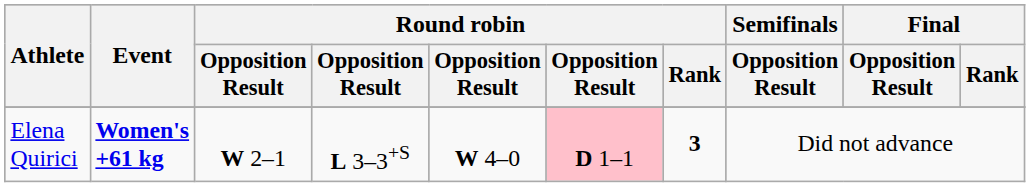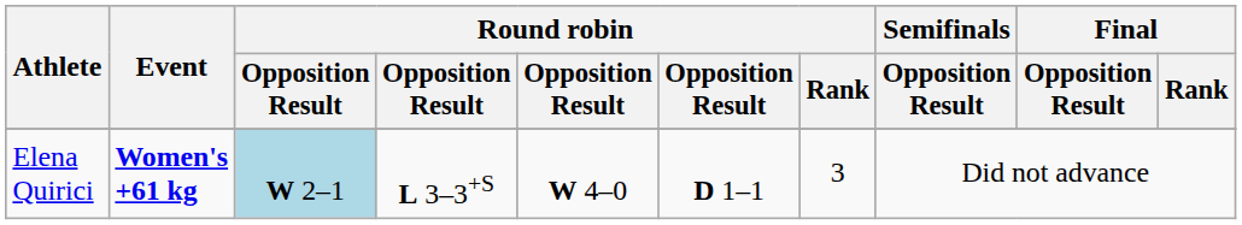Elena Quirici | column 3: no background -> lightblue background
Elena Quirici | column 6: pink background -> no background
Elena Quirici | Round robin / Rank: bold -> normal
